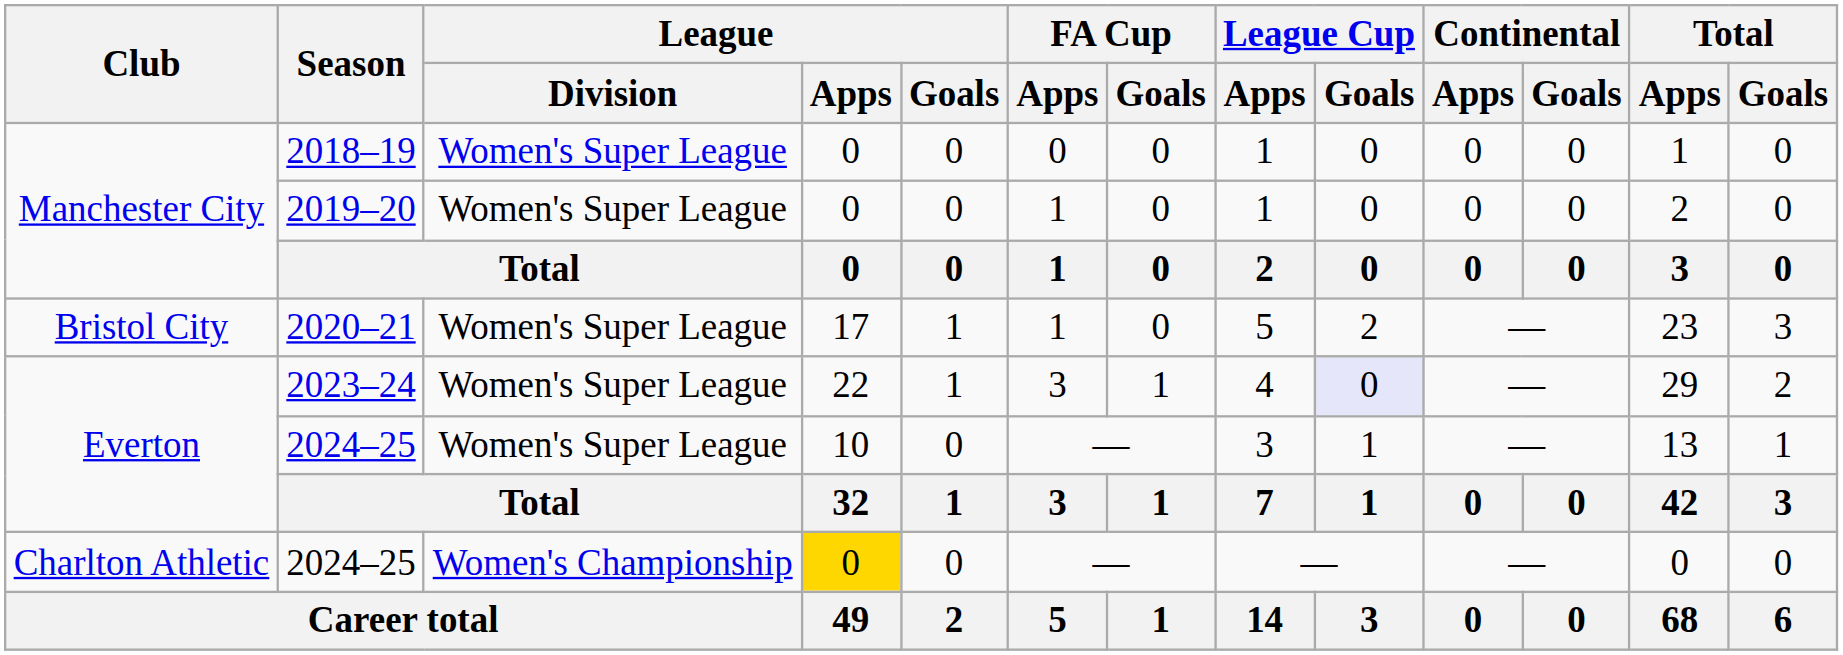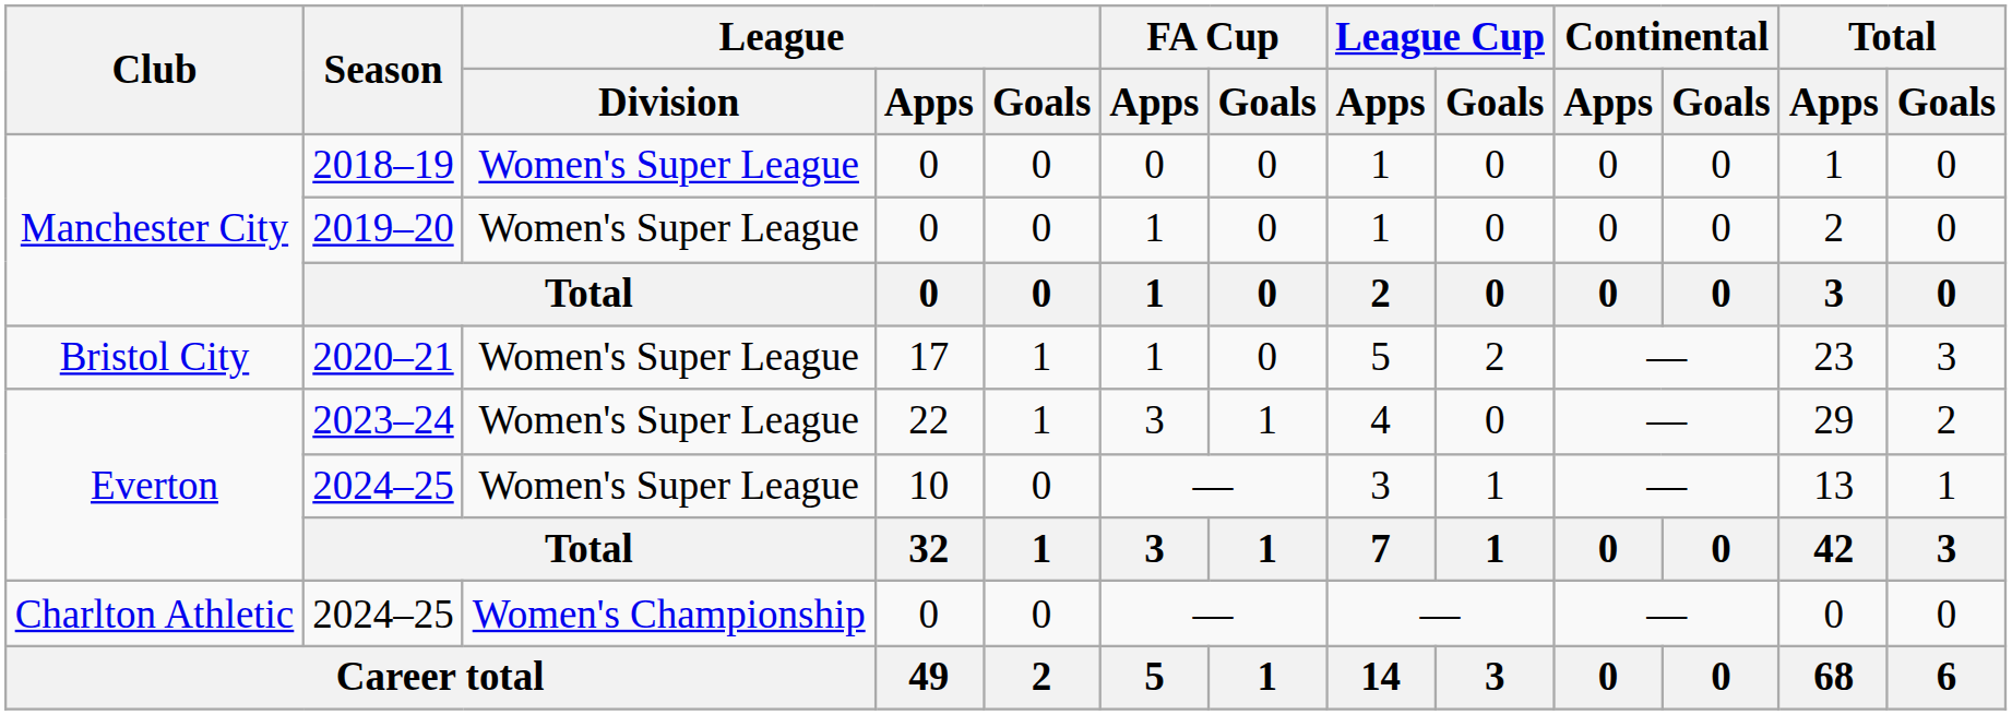2023–24 | League Cup / Goals: lavender background -> no background
Charlton Athletic / 2024–25 | League / Apps: gold background -> no background
